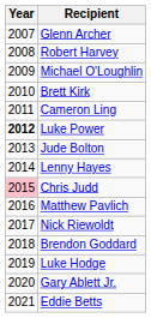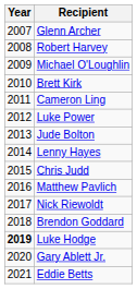Luke Power | Year: bold -> normal
Chris Judd | Year: pink background -> no background
Luke Hodge | Year: normal -> bold
